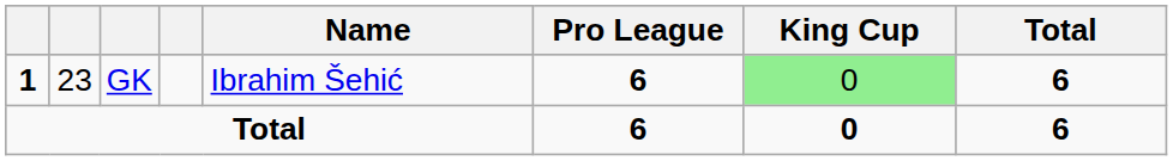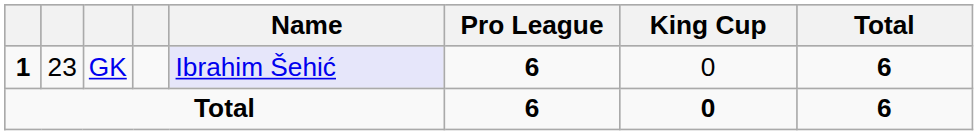1 | Name: no background -> lavender background
1 | King Cup: lightgreen background -> no background
